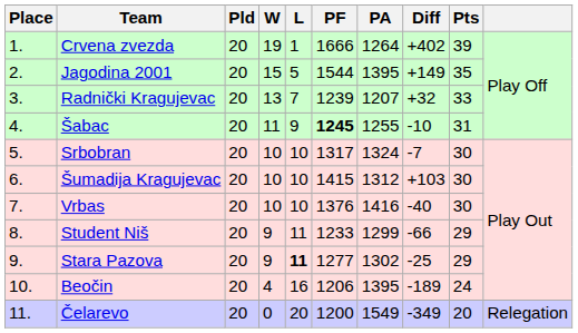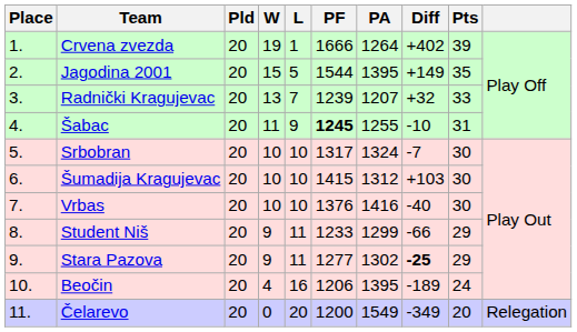Stara Pazova | L: bold -> normal
Stara Pazova | Diff: normal -> bold
